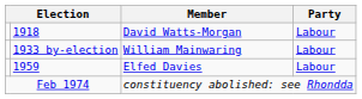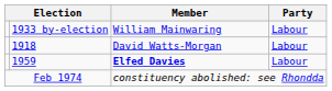rows swapped: 1918 <-> 1933 by-election
1959 | Member: normal -> bold
